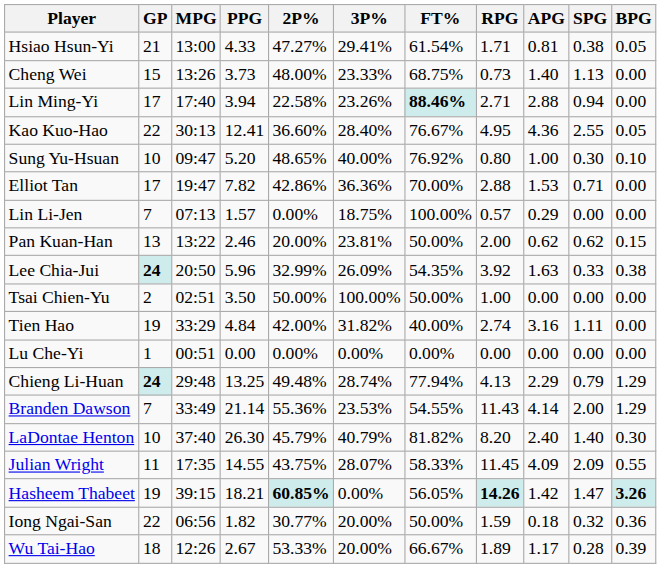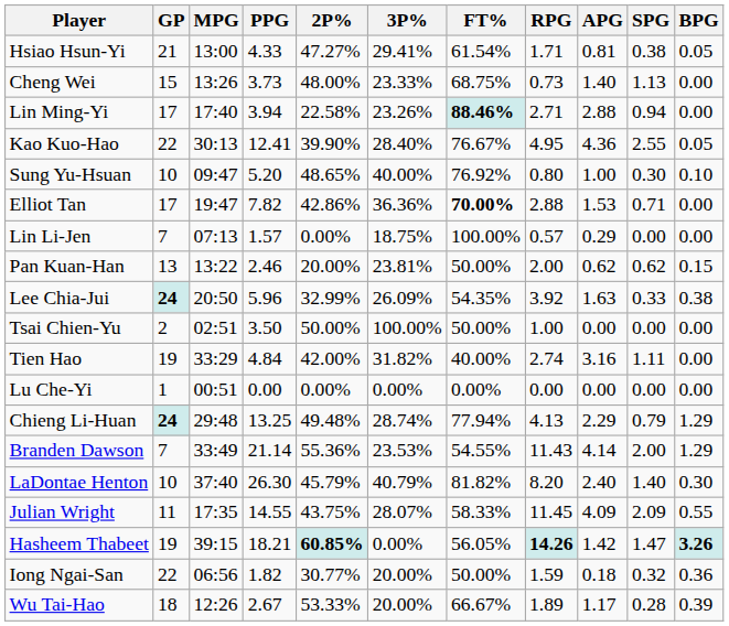Kao Kuo-Hao | 2P%: 36.60% -> 39.90%
Elliot Tan | FT%: normal -> bold
